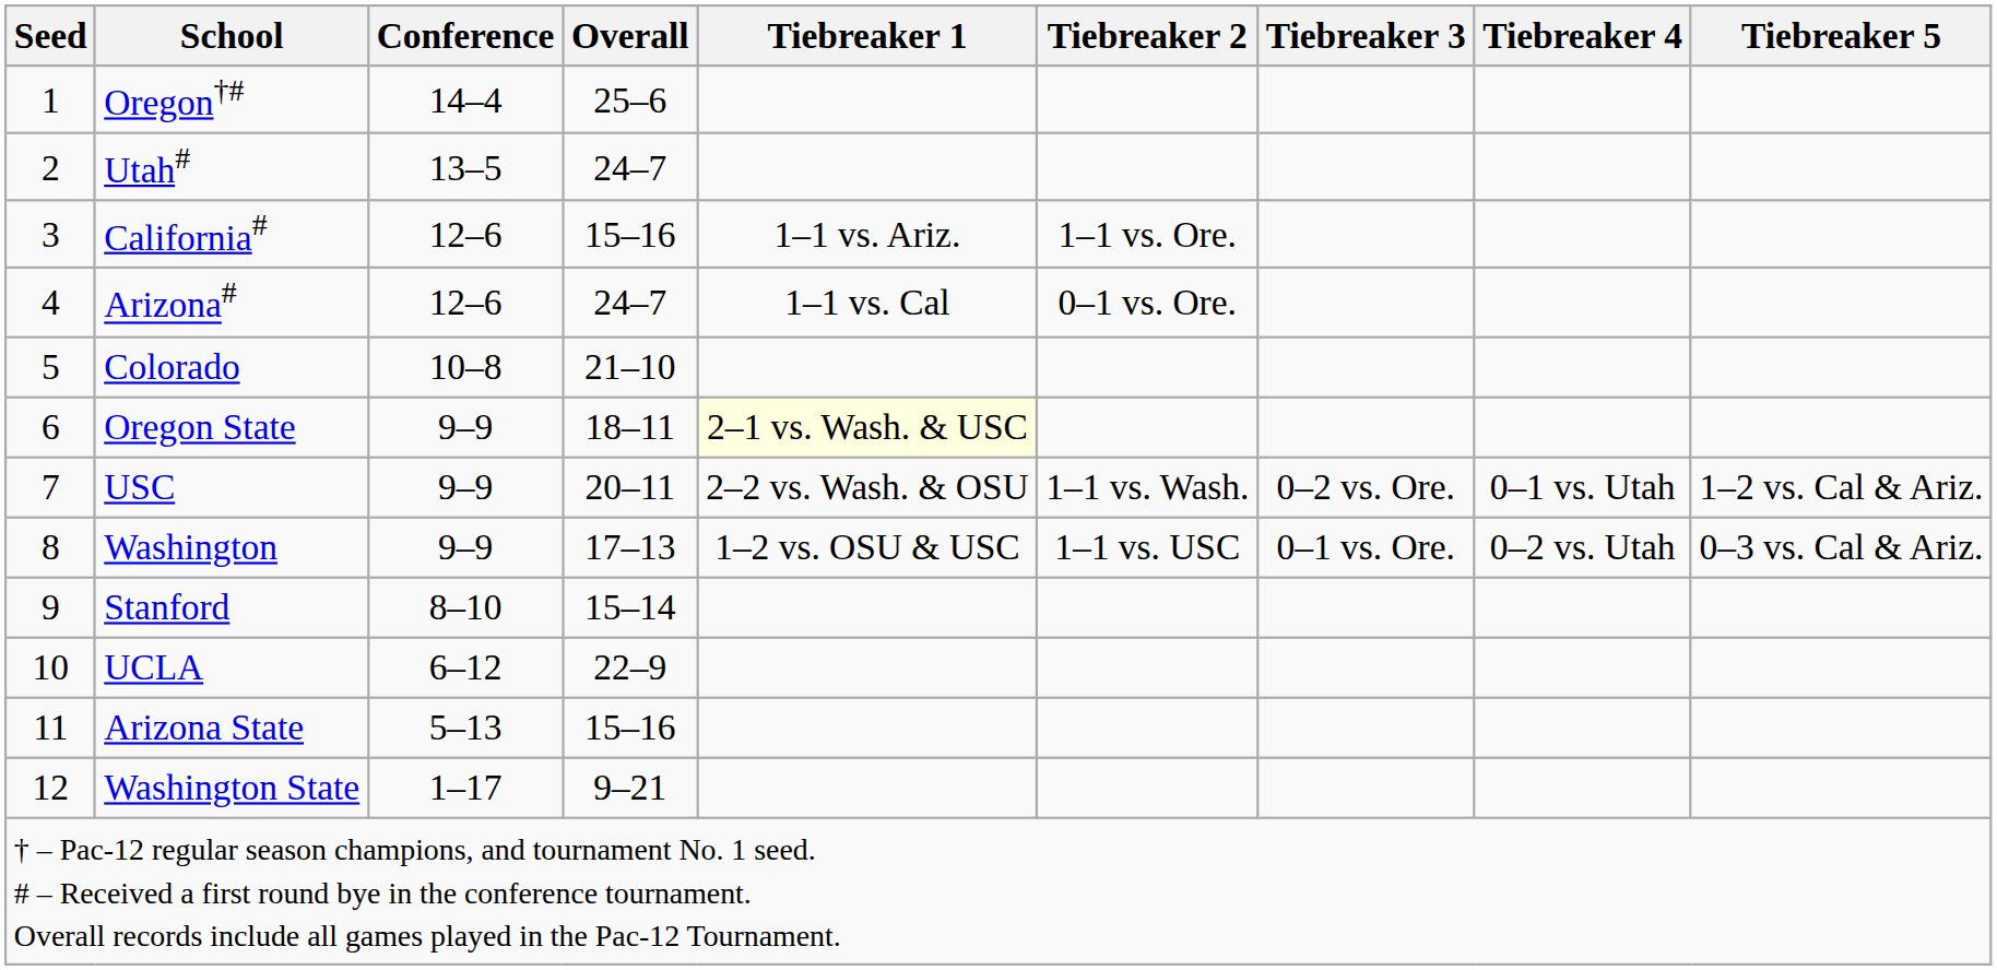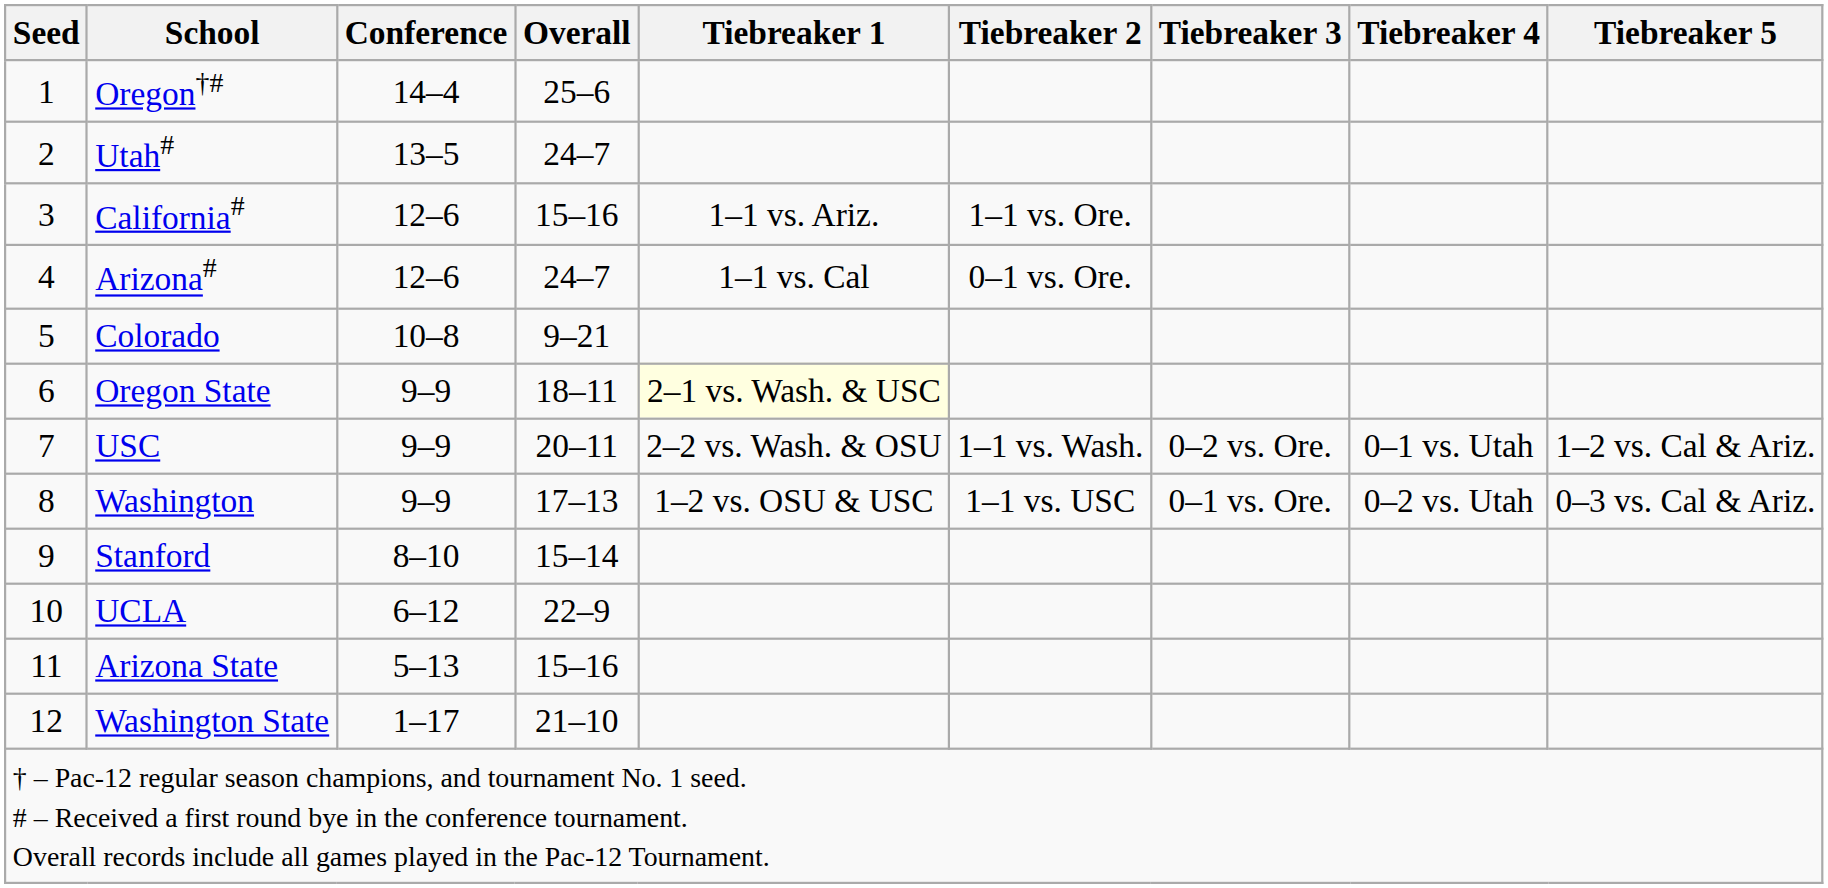Colorado | Overall: 21–10 -> 9–21
Washington State | Overall: 9–21 -> 21–10
